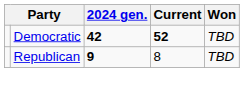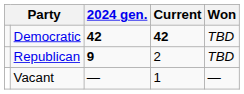Democratic | Current: 52 -> 42
Republican | Current: 8 -> 2
+ row: Vacant | — | 1 | —
